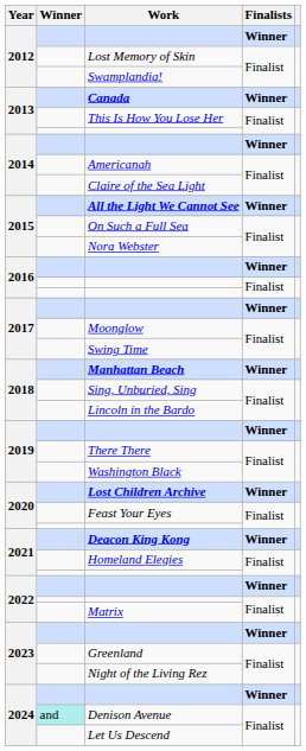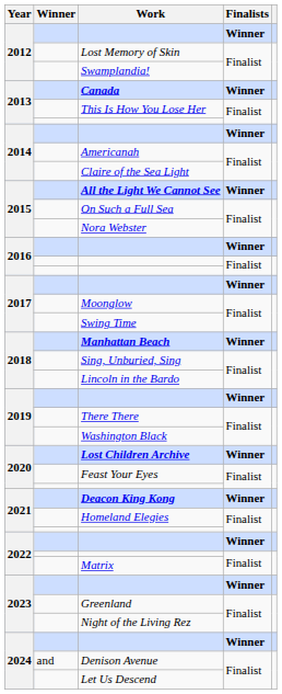Denison Avenue | Winner: paleturquoise background -> no background
